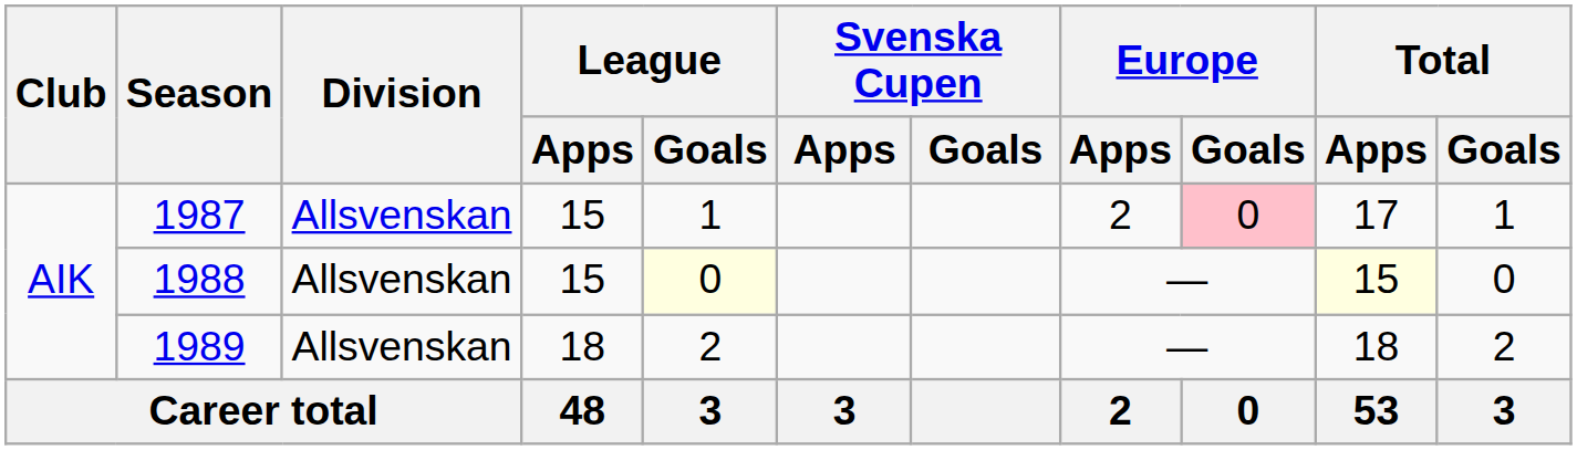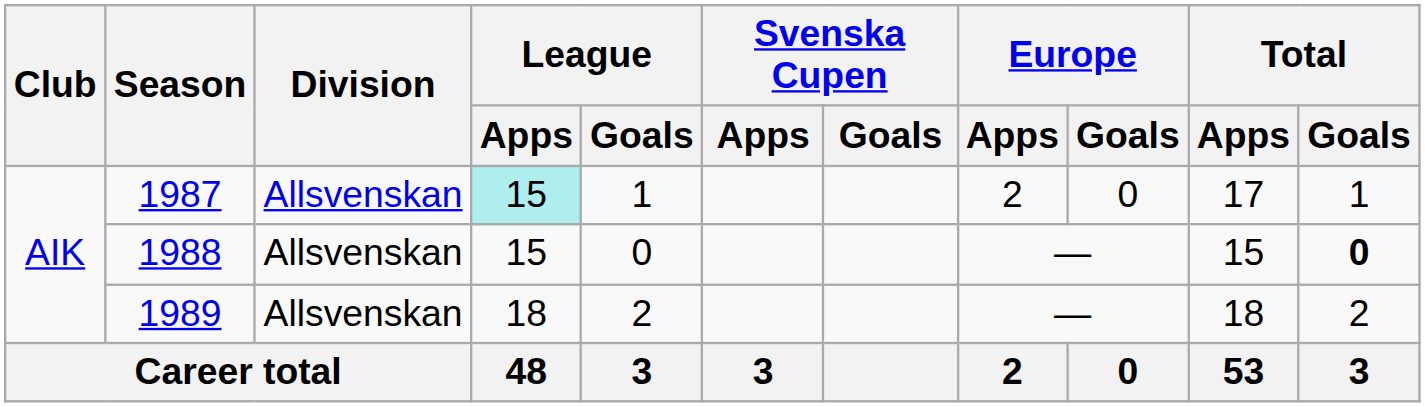1987 | League / Apps: no background -> paleturquoise background
1987 | Europe / Goals: pink background -> no background
1988 | League / Goals: lightyellow background -> no background
1988 | Total / Apps: lightyellow background -> no background
1988 | Total / Goals: normal -> bold
